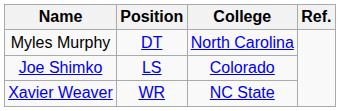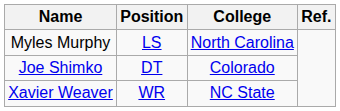Myles Murphy | Position: DT -> LS
Joe Shimko | Position: LS -> DT
